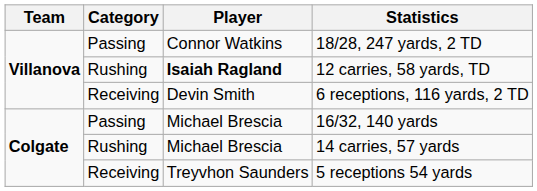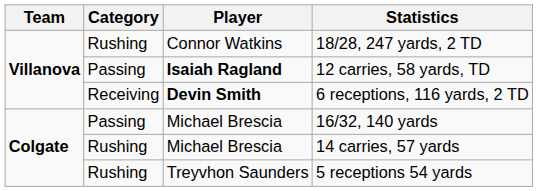18/28, 247 yards, 2 TD | Category: Passing -> Rushing
12 carries, 58 yards, TD | Category: Rushing -> Passing
6 receptions, 116 yards, 2 TD | Player: normal -> bold
5 receptions 54 yards | Category: Receiving -> Rushing
